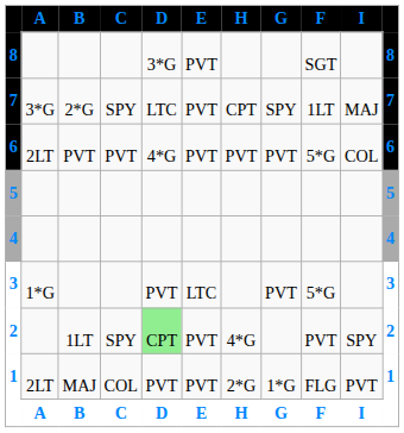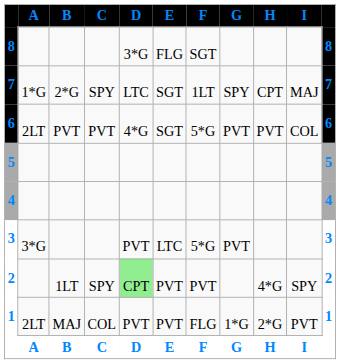columns swapped: F <-> H
row 2 | E: PVT -> FLG
row 3 | A: 3*G -> 1*G
row 3 | E: PVT -> SGT
row 4 | E: PVT -> SGT
row 7 | A: 1*G -> 3*G
